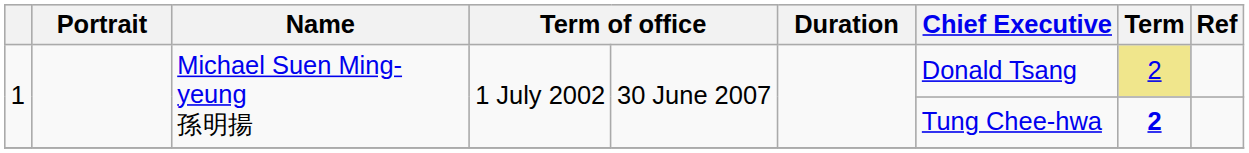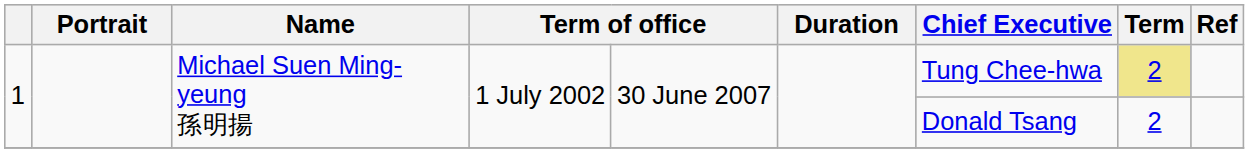row 2 | Chief Executive: Donald Tsang -> Tung Chee-hwa
row 3 | Chief Executive: Tung Chee-hwa -> Donald Tsang
row 3 | Term: bold -> normal
